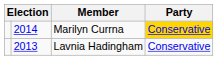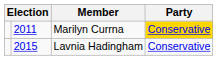Marilyn Currna | column 2: 2014 -> 2011
Lavnia Hadingham | column 2: 2013 -> 2015
